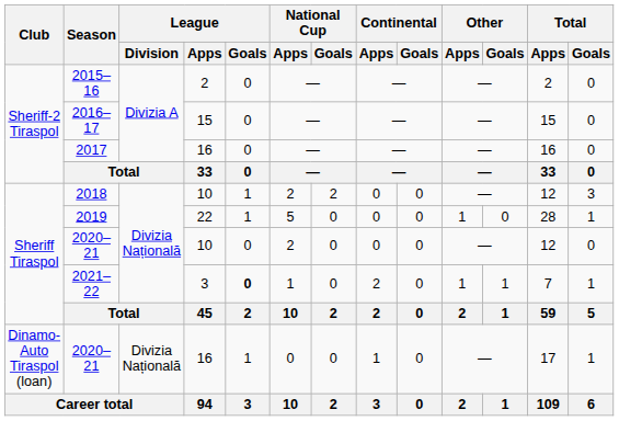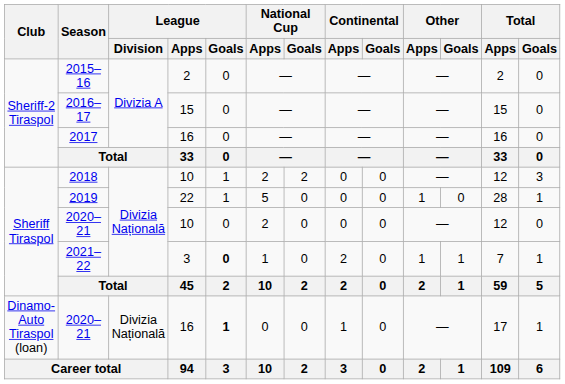2020–21 / 16 | League / Goals: normal -> bold
